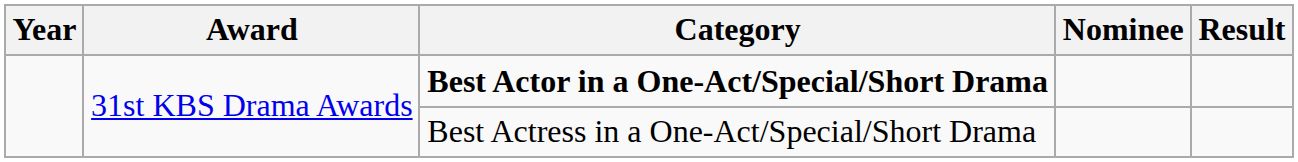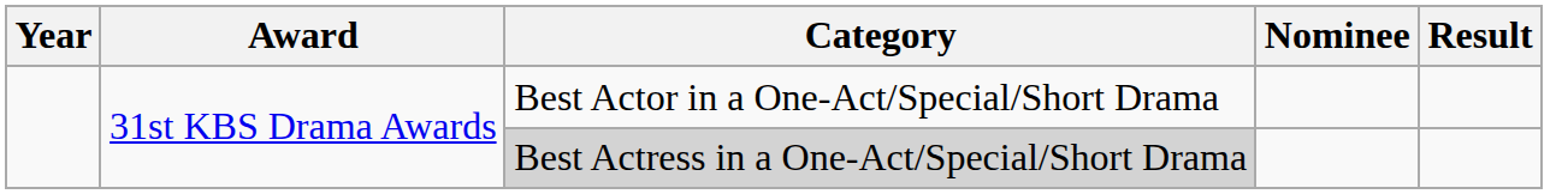Best Actor in a One-Act/Special/Short Drama | Category: bold -> normal
Best Actress in a One-Act/Special/Short Drama | Category: no background -> lightgrey background
